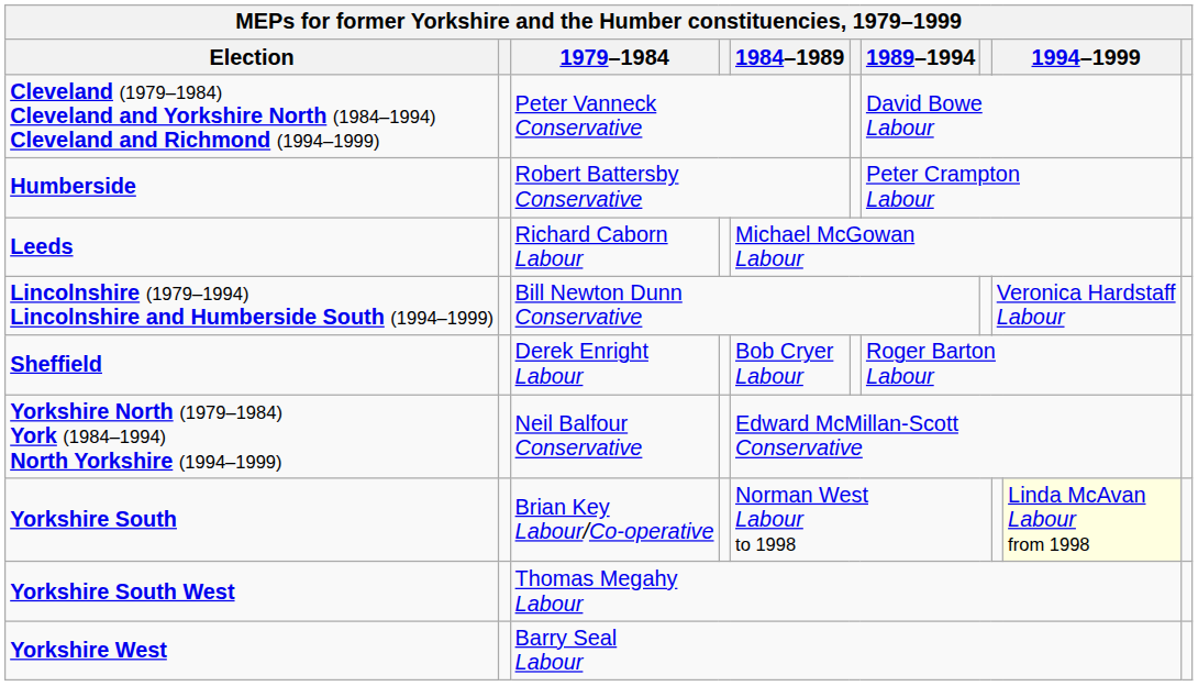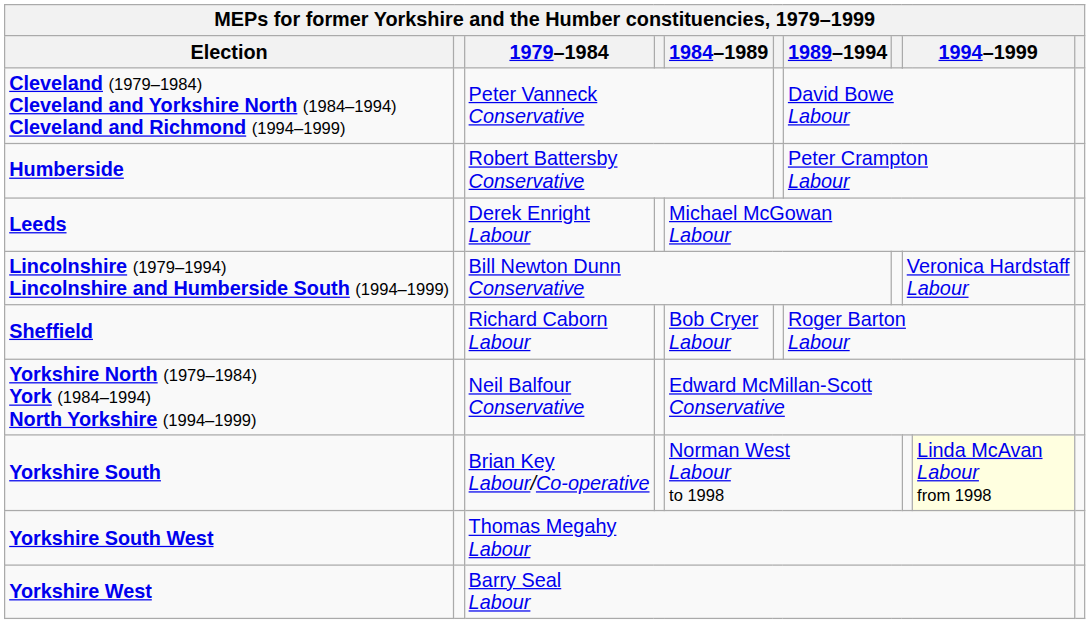Leeds | 1979–1984: Richard Caborn Labour -> Derek Enright Labour
Sheffield | 1979–1984: Derek Enright Labour -> Richard Caborn Labour
